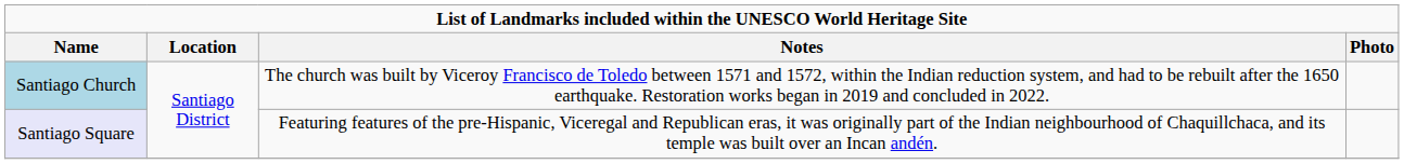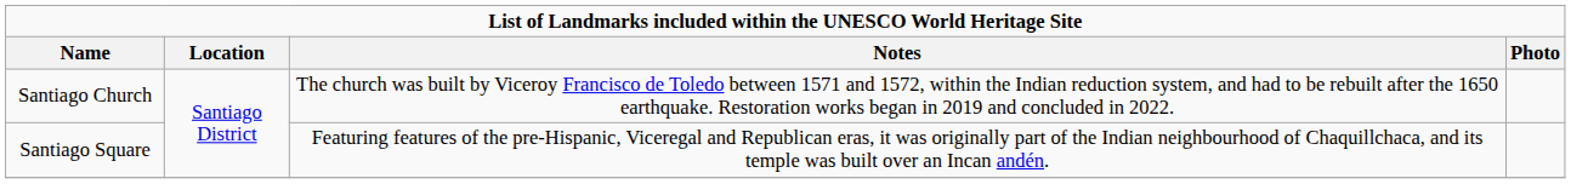Santiago Church | column 1: lightblue background -> no background
Santiago Square | column 1: lavender background -> no background
